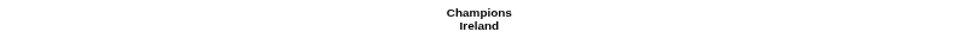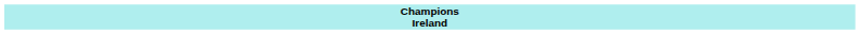row 1 | column 1: no background -> paleturquoise background
